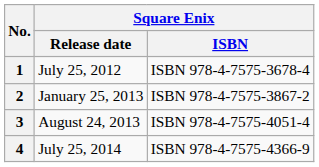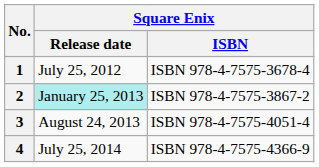2 | Square Enix / Release date: no background -> paleturquoise background
